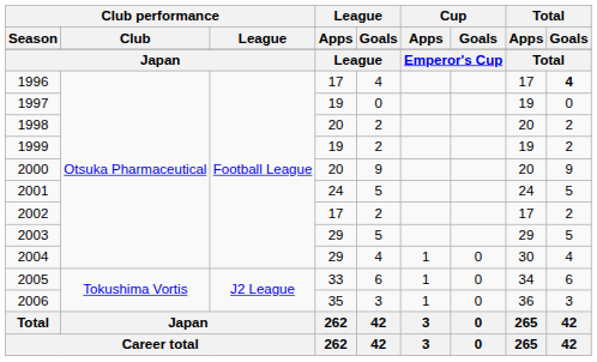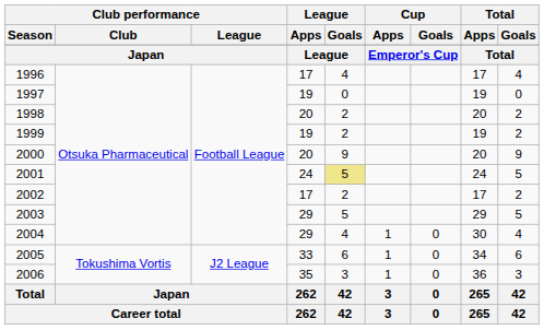1996 | Total / Goals: bold -> normal
2001 | League / Goals: no background -> khaki background
